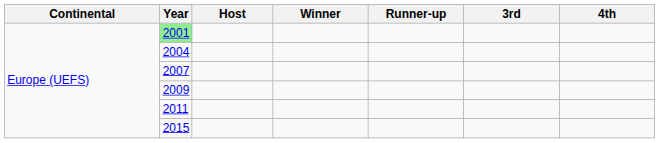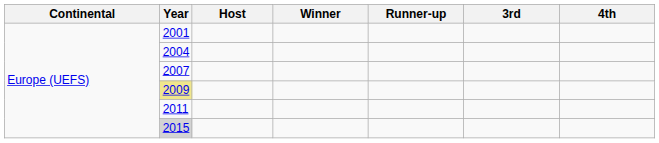2001 | Year: lightgreen background -> no background
2009 | Year: no background -> khaki background
2015 | Year: no background -> lightgrey background
